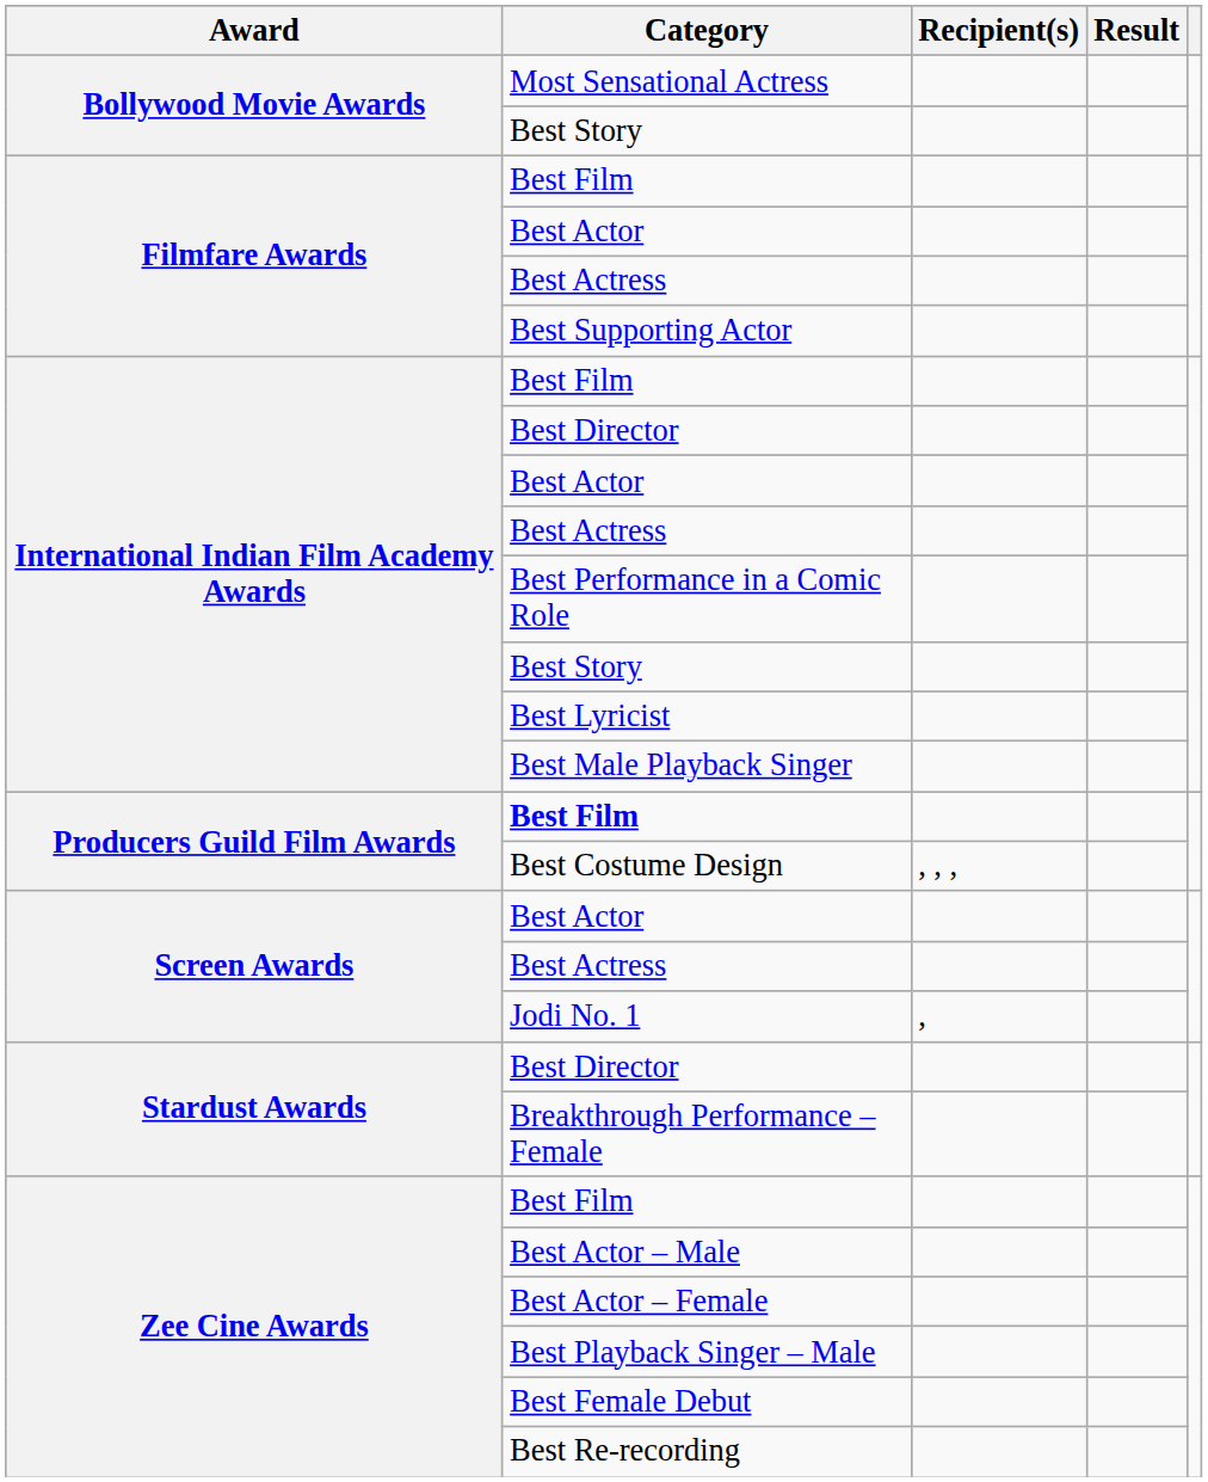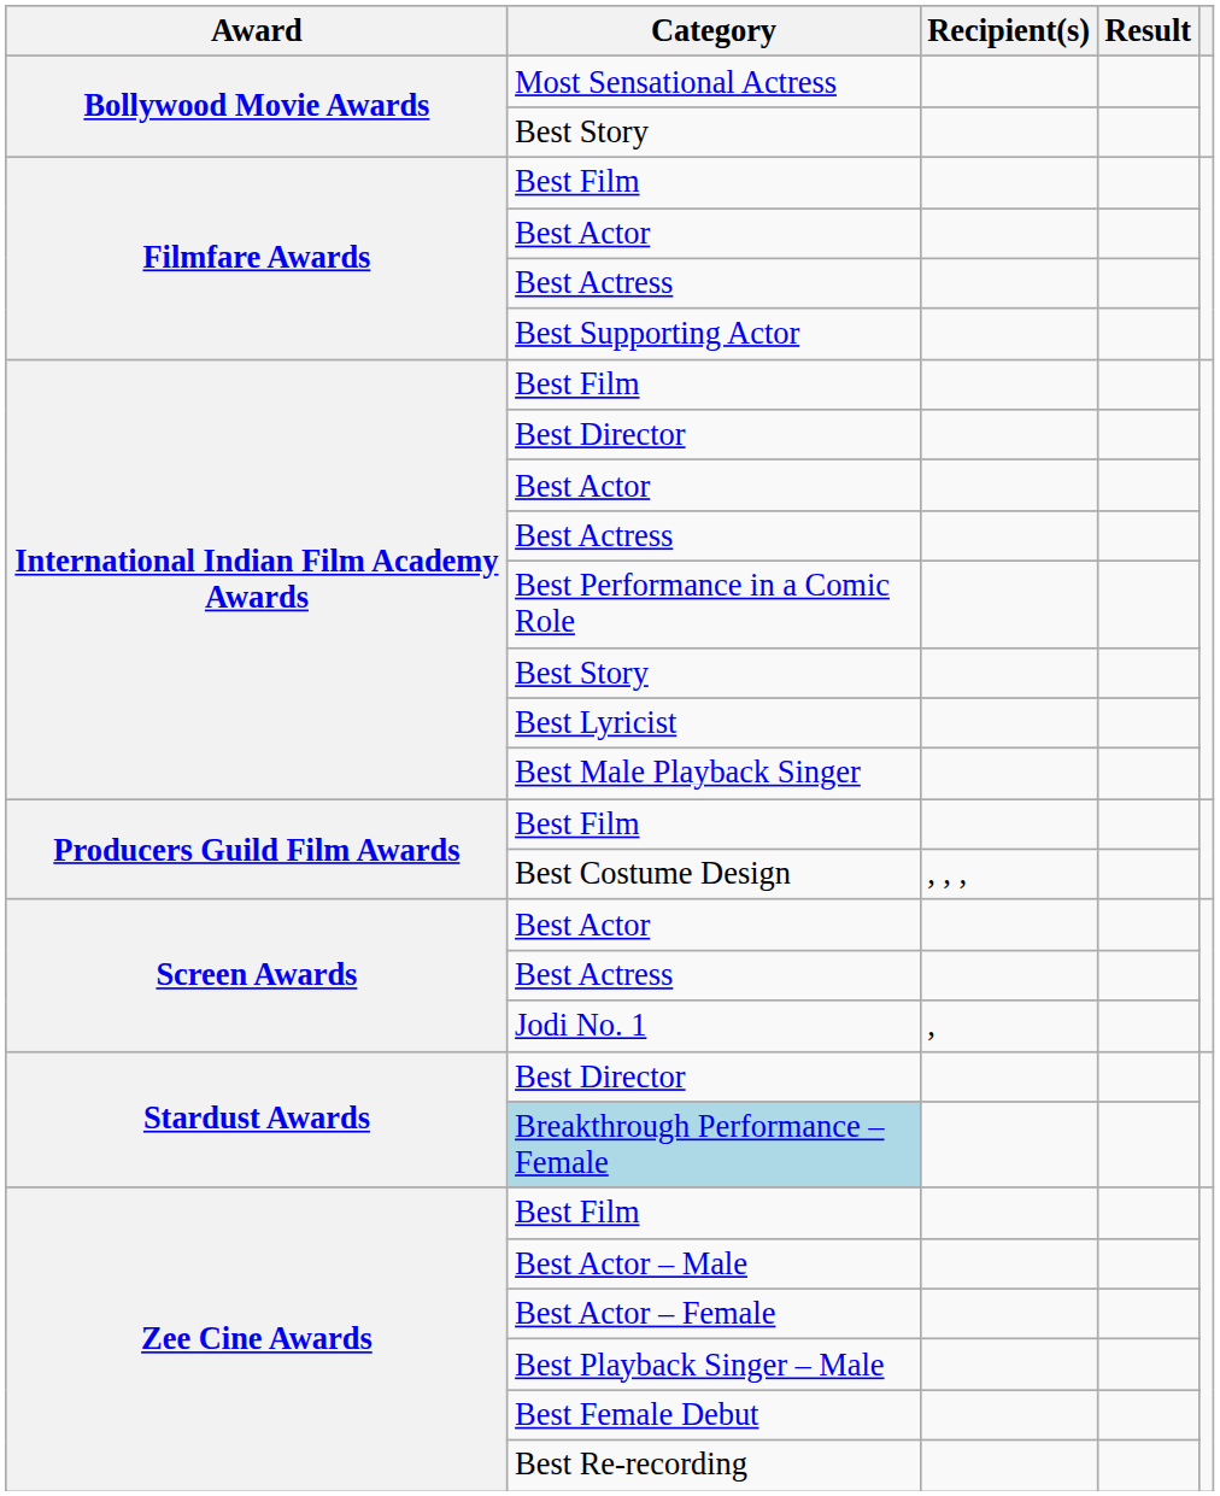Producers Guild Film Awards / Best Film | Category: bold -> normal
Breakthrough Performance – Female | Category: no background -> lightblue background
